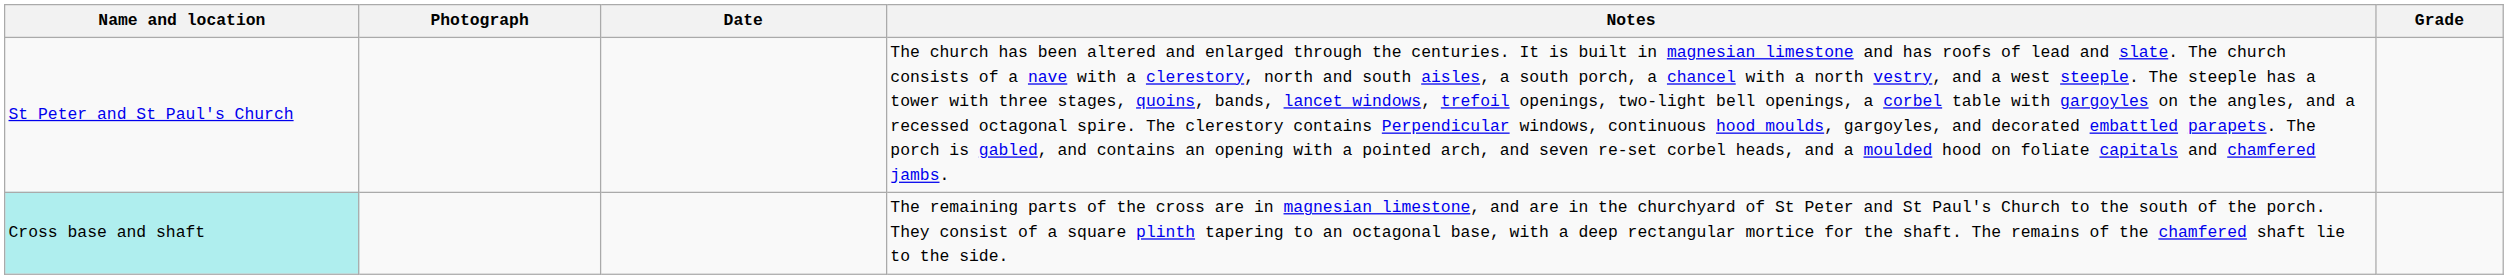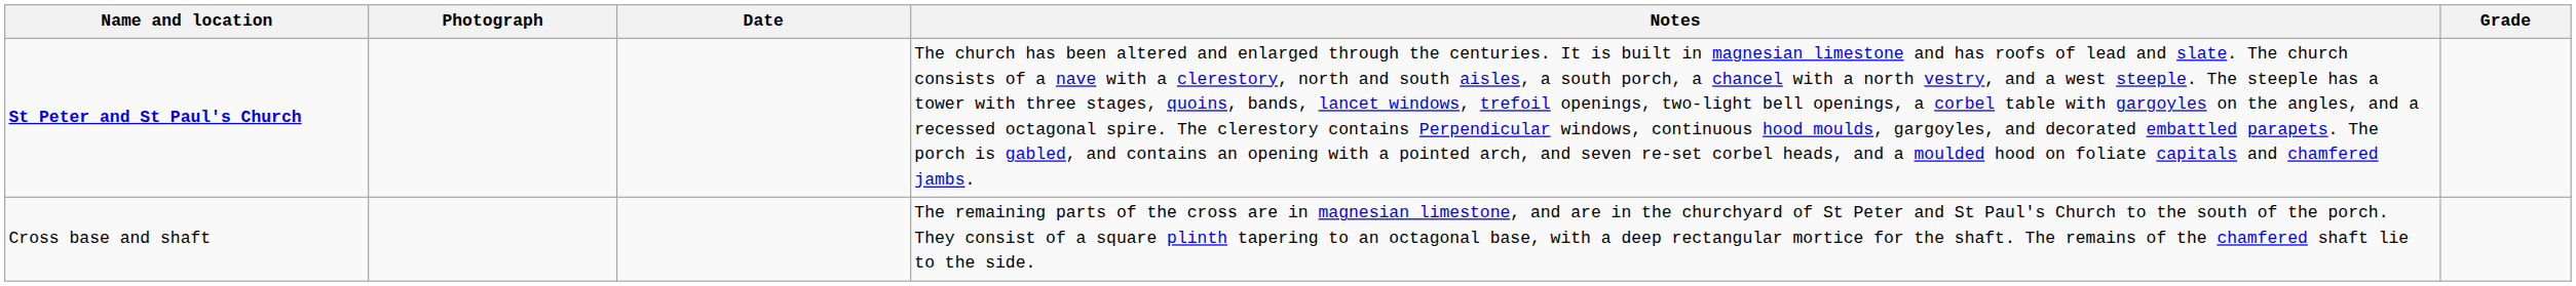St Peter and St Paul's Church | Name and location: normal -> bold
Cross base and shaft | Name and location: paleturquoise background -> no background
